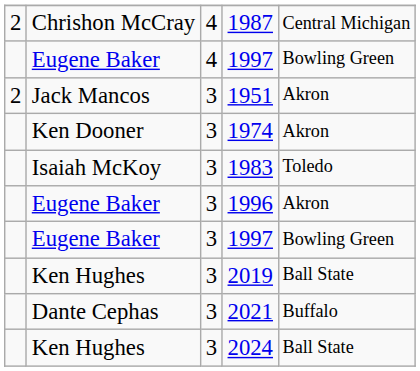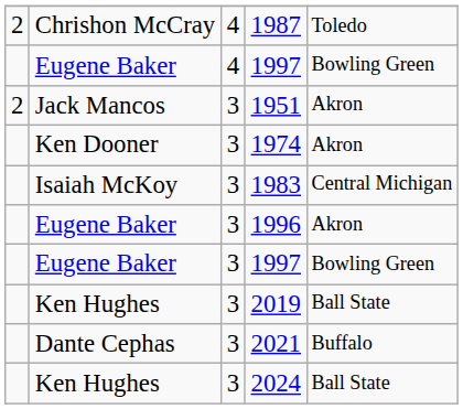1987 | column 5: Central Michigan -> Toledo
1983 | column 5: Toledo -> Central Michigan
